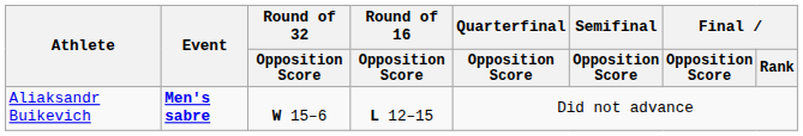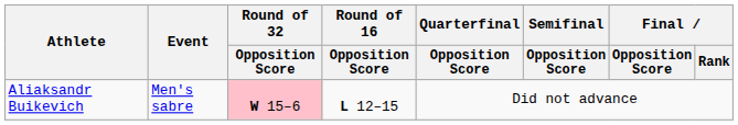Aliaksandr Buikevich | Event: bold -> normal
Aliaksandr Buikevich | Round of 32 / Opposition Score: no background -> pink background
